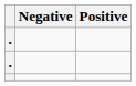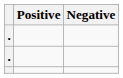columns swapped: Positive <-> Negative
